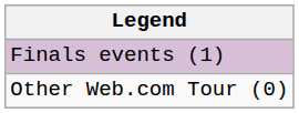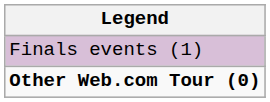row 3 | column 1: normal -> bold
